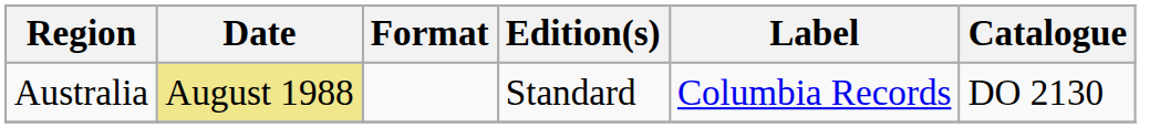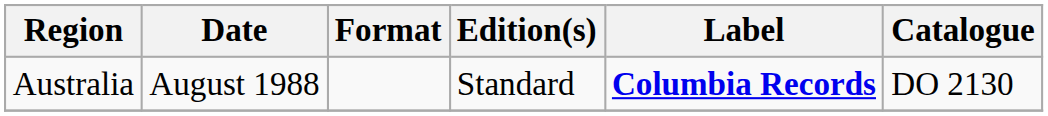Australia | Date: khaki background -> no background
Australia | Label: normal -> bold
